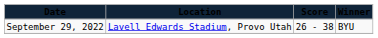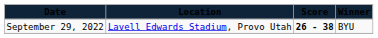September 29, 2022 | column 3: normal -> bold
